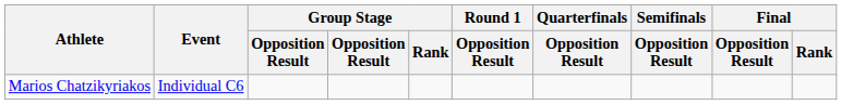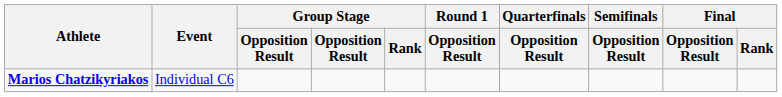Marios Chatzikyriakos | Athlete: normal -> bold
